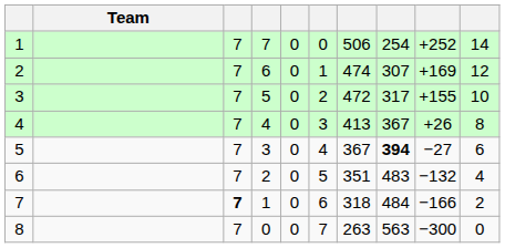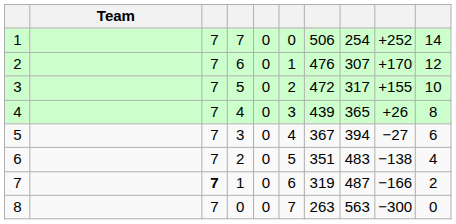row 3 | column 7: 474 -> 476
row 3 | column 9: +169 -> +170
row 5 | column 7: 413 -> 439
row 5 | column 8: 367 -> 365
row 6 | column 8: bold -> normal
row 7 | column 9: −132 -> −138
row 8 | column 7: 318 -> 319
row 8 | column 8: 484 -> 487
